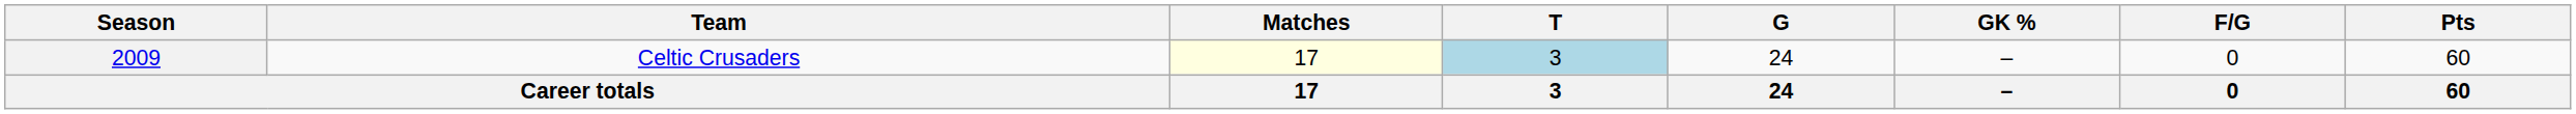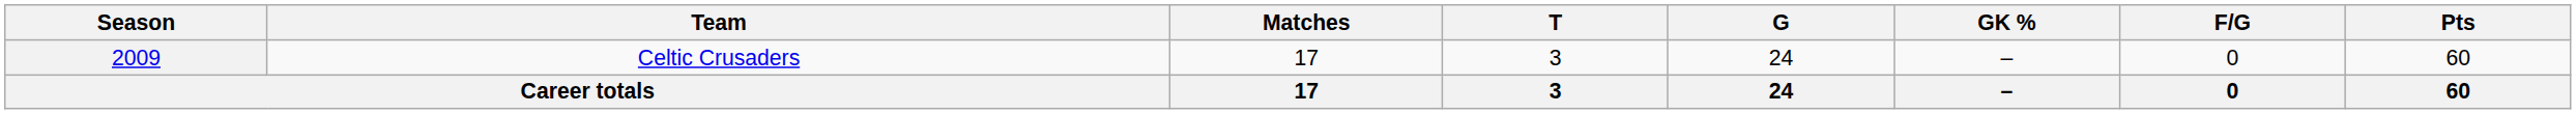2009 | Matches: lightyellow background -> no background
2009 | T: lightblue background -> no background
